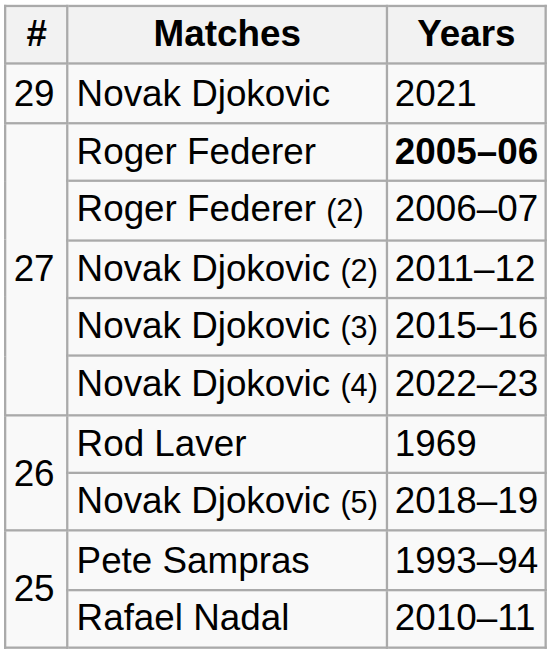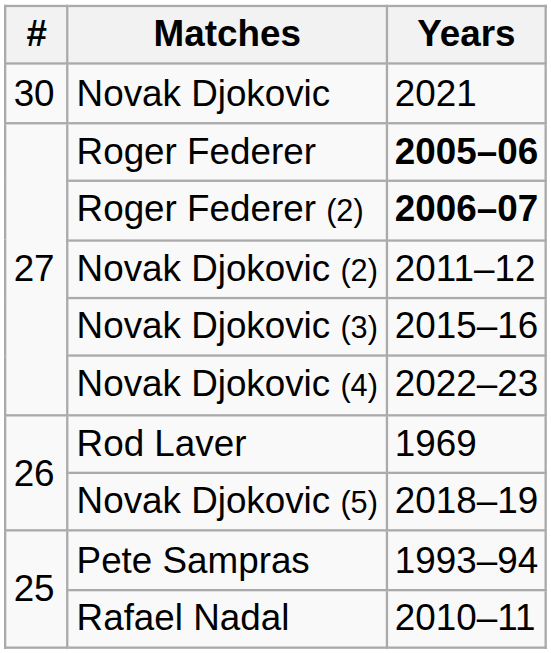Novak Djokovic | #: 29 -> 30
Roger Federer (2) | Years: normal -> bold
